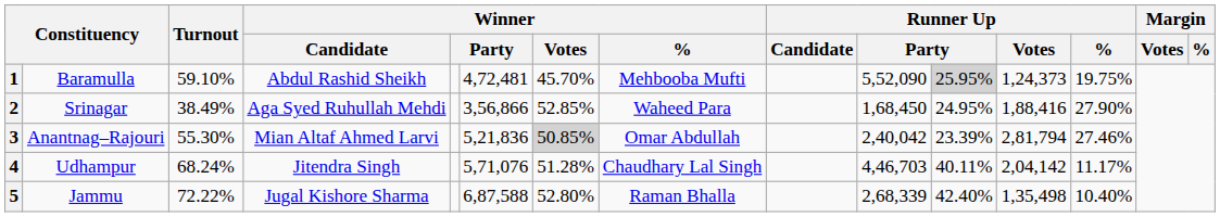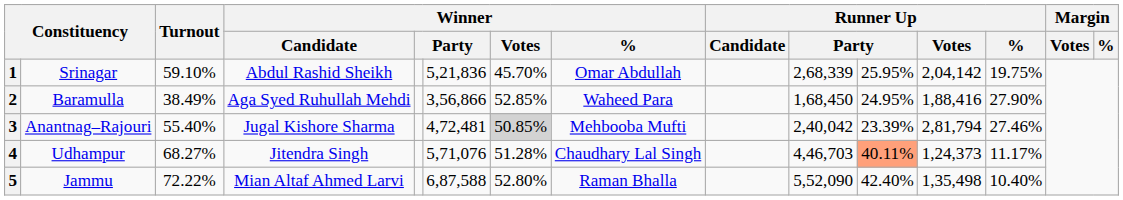1 | column 2: Baramulla -> Srinagar
1 | column 6: 4,72,481 -> 5,21,836
1 | Winner / %: Mehbooba Mufti -> Omar Abdullah
1 | column 10: 5,52,090 -> 2,68,339
1 | column 11: lightgrey background -> no background
1 | Runner Up / Votes: 1,24,373 -> 2,04,142
2 | column 2: Srinagar -> Baramulla
3 | Turnout: 55.30% -> 55.40%
3 | Winner / Candidate: Mian Altaf Ahmed Larvi -> Jugal Kishore Sharma
3 | column 6: 5,21,836 -> 4,72,481
3 | Winner / %: Omar Abdullah -> Mehbooba Mufti
4 | Turnout: 68.24% -> 68.27%
4 | column 11: no background -> lightsalmon background
4 | Runner Up / Votes: 2,04,142 -> 1,24,373
5 | Winner / Candidate: Jugal Kishore Sharma -> Mian Altaf Ahmed Larvi
5 | column 10: 2,68,339 -> 5,52,090
